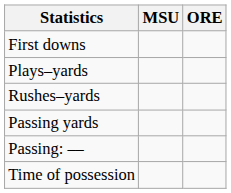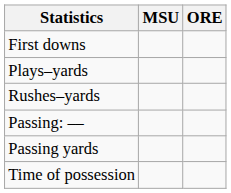rows swapped: Passing yards <-> Passing: ––
